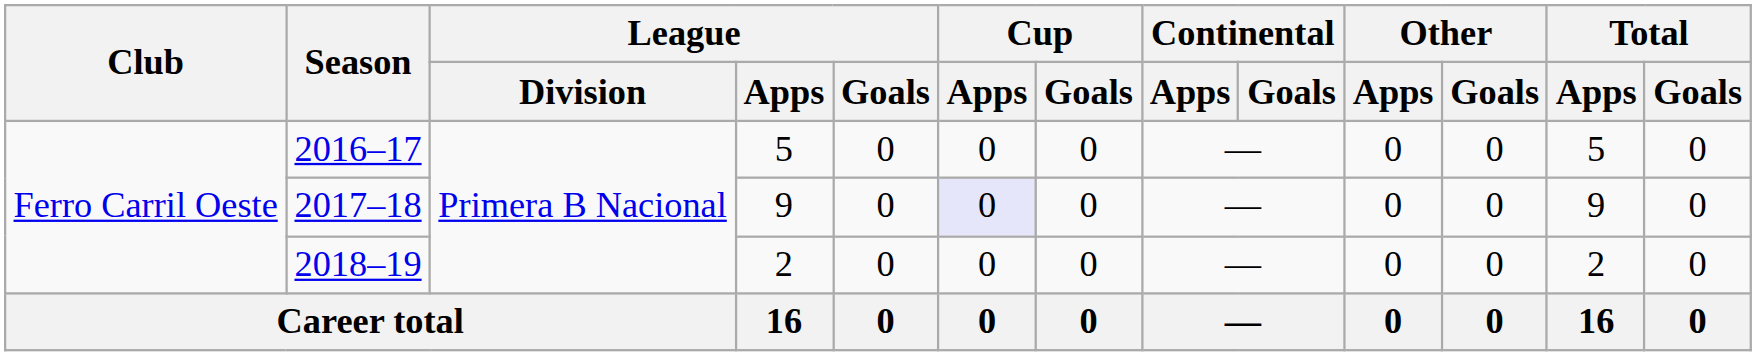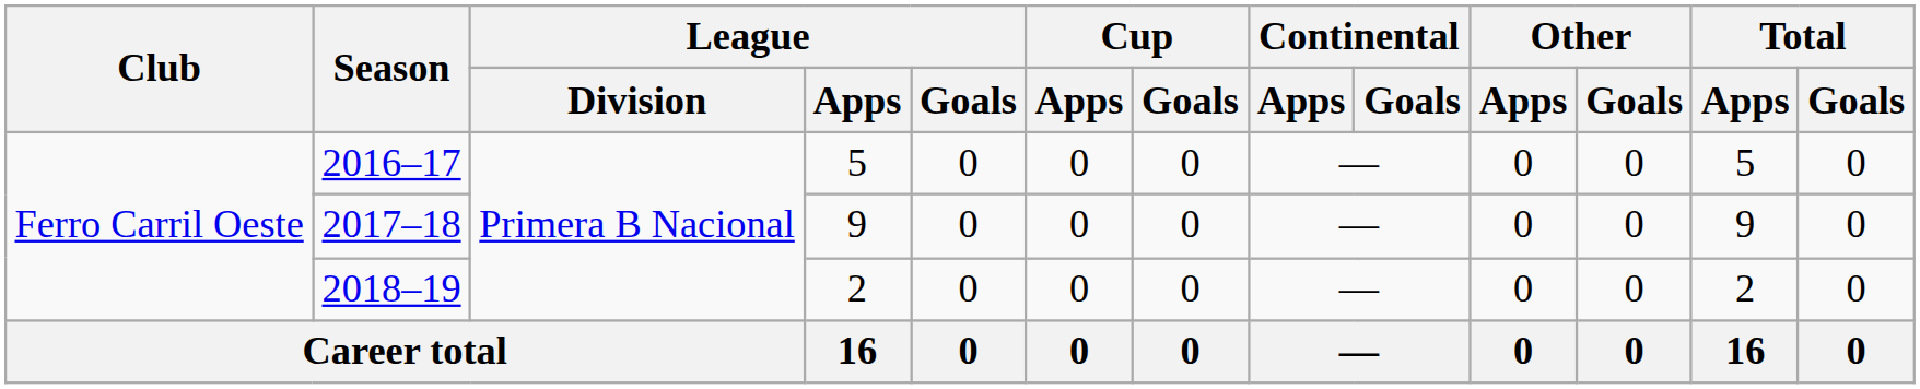2017–18 | Cup / Apps: lavender background -> no background
